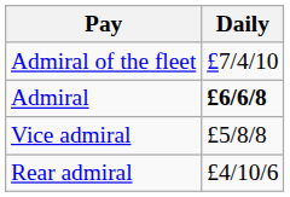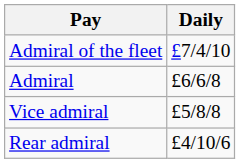Admiral | Daily: bold -> normal
